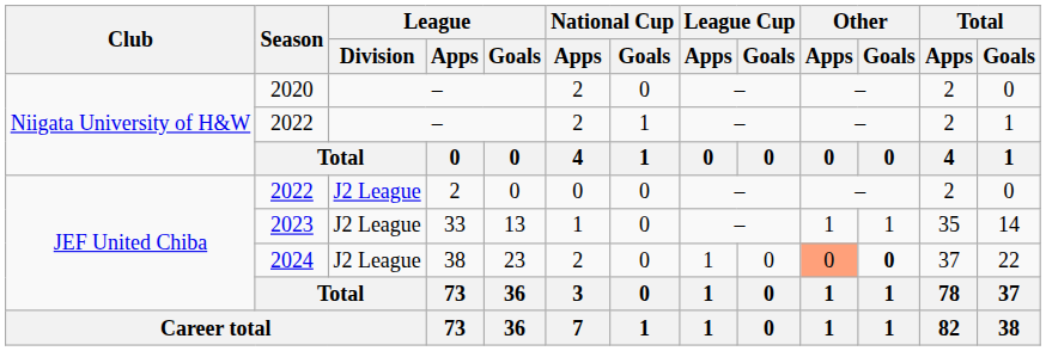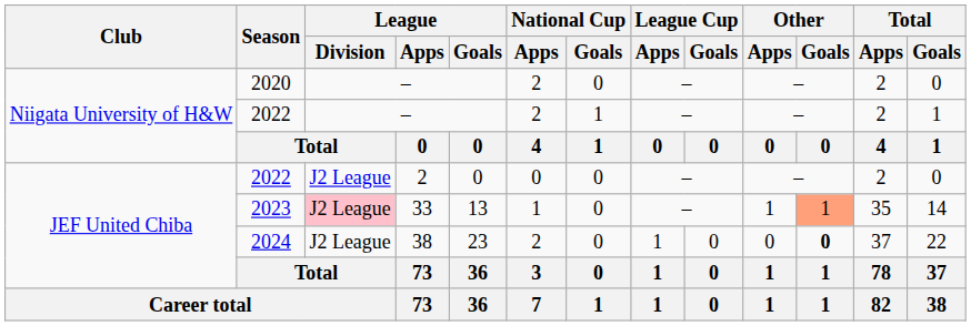2023 | League / Division: no background -> pink background
2023 | Other / Goals: no background -> lightsalmon background
2024 | Other / Apps: lightsalmon background -> no background
